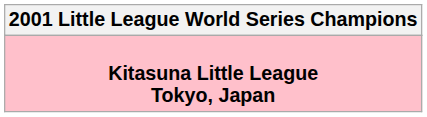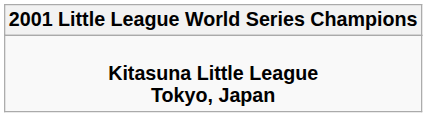row 2 | column 1: pink background -> no background
